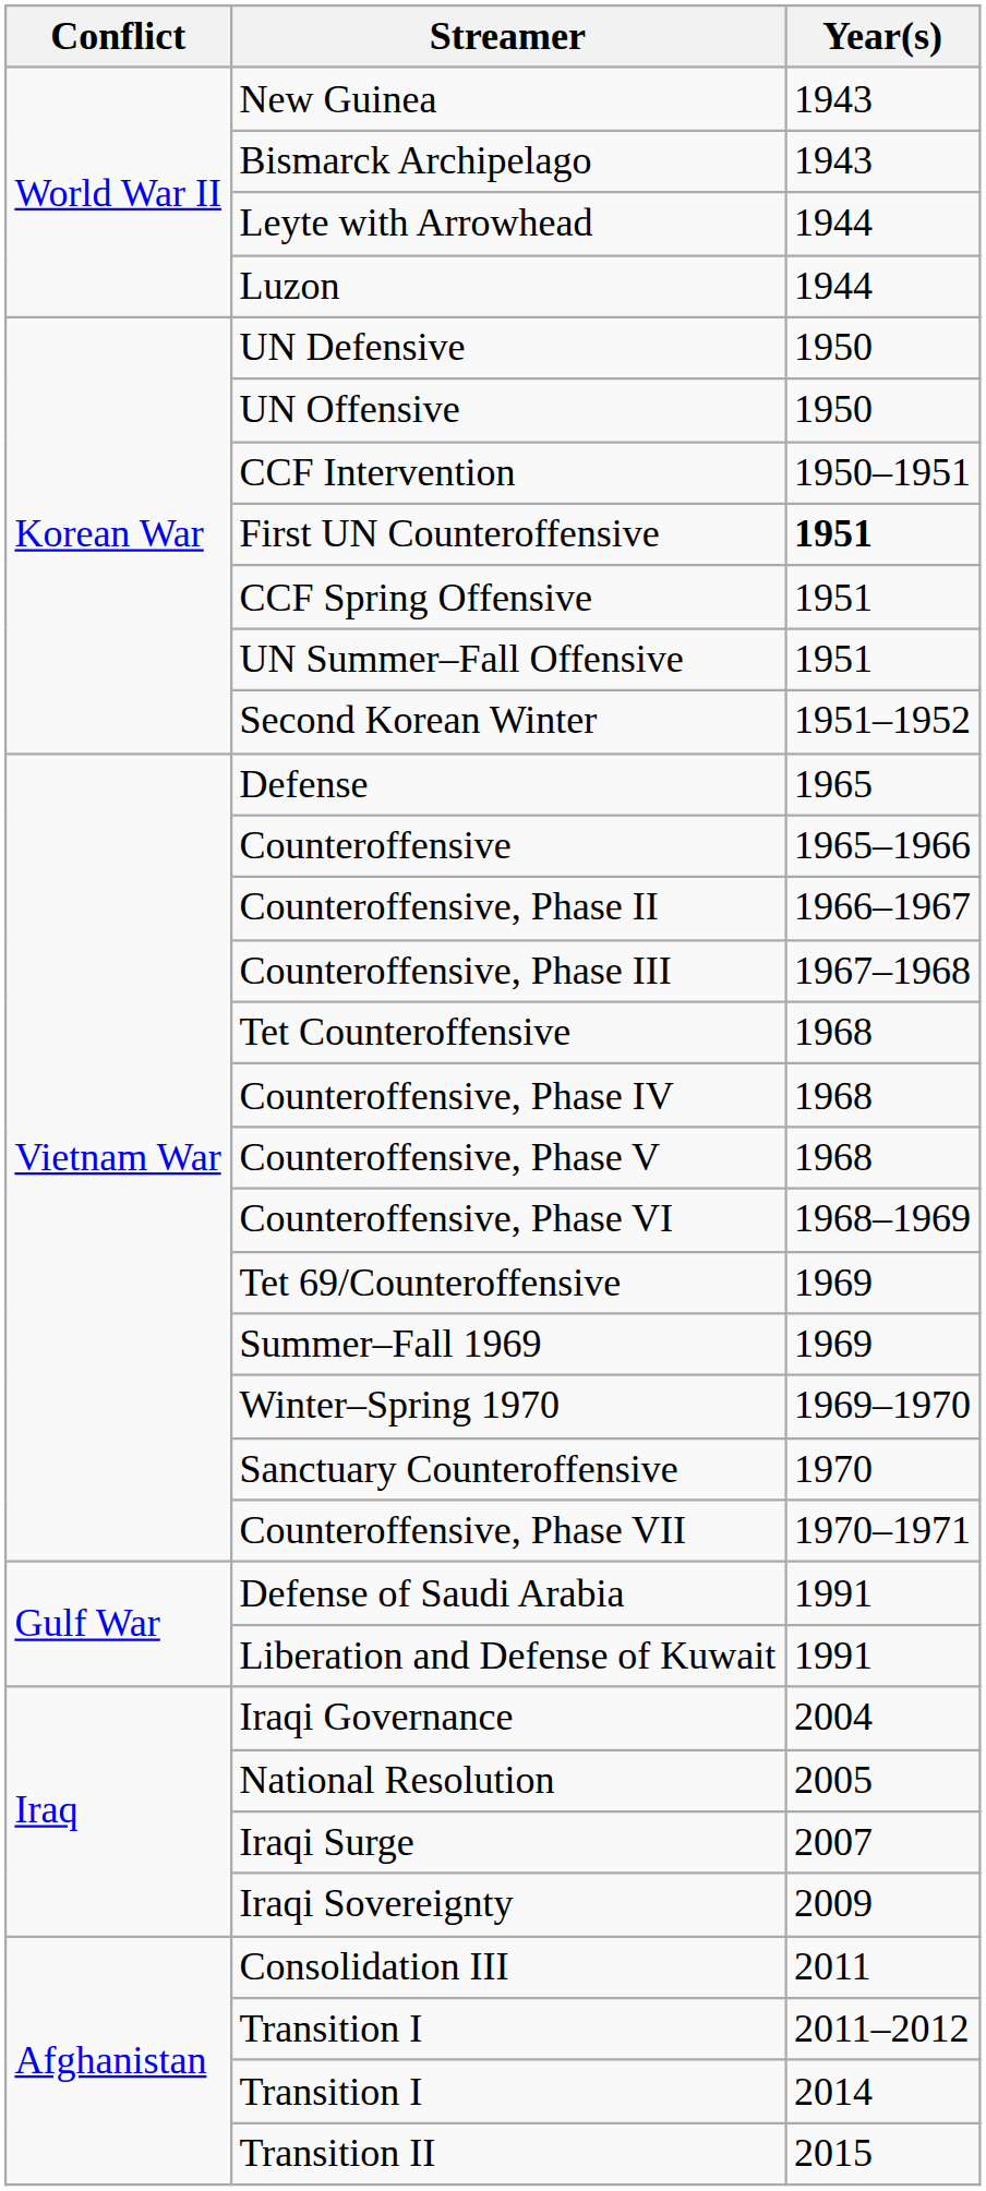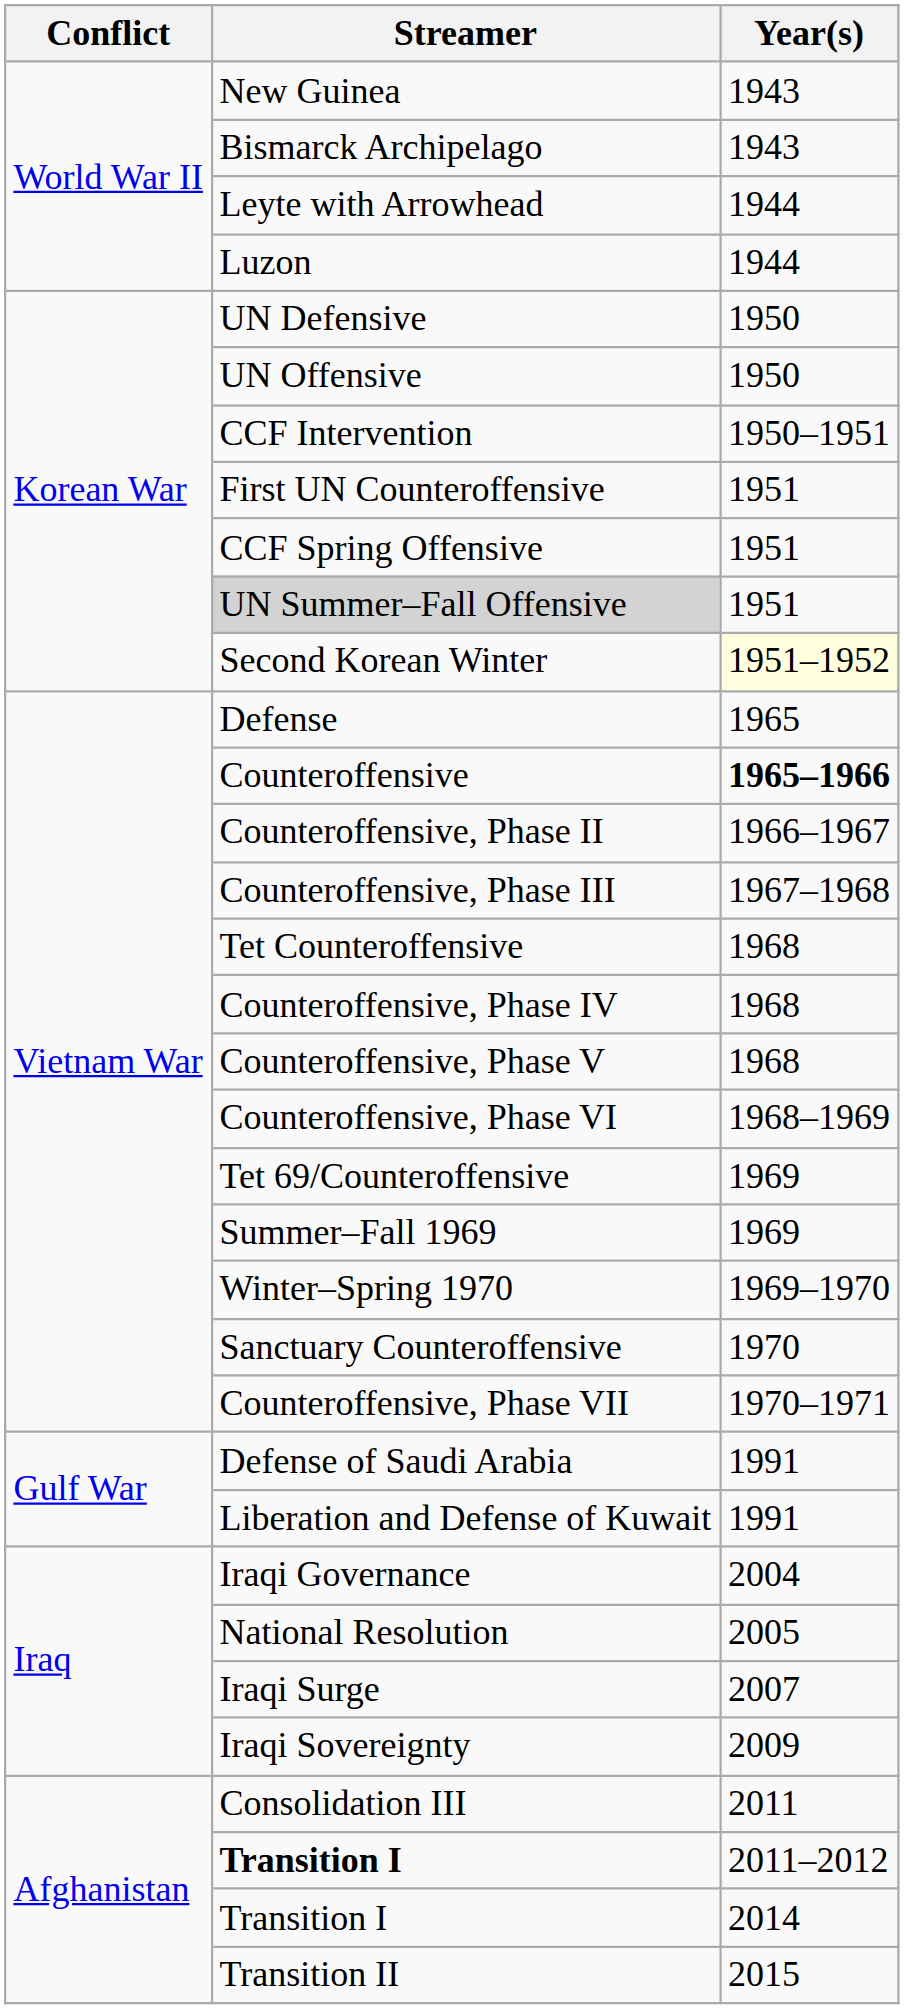First UN Counteroffensive | Year(s): bold -> normal
UN Summer–Fall Offensive | Streamer: no background -> lightgrey background
Second Korean Winter | Year(s): no background -> lightyellow background
Counteroffensive | Year(s): normal -> bold
Transition I / 2011–2012 | Streamer: normal -> bold
